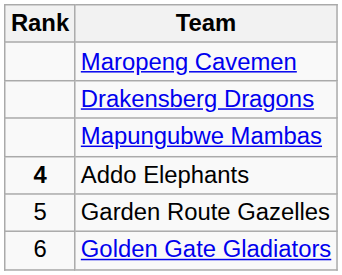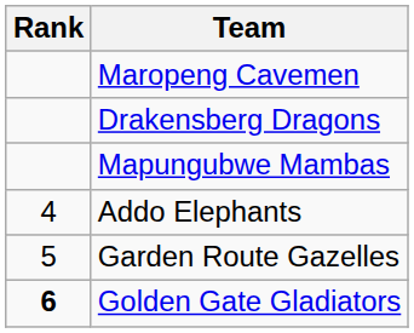Addo Elephants | Rank: bold -> normal
Golden Gate Gladiators | Rank: normal -> bold
